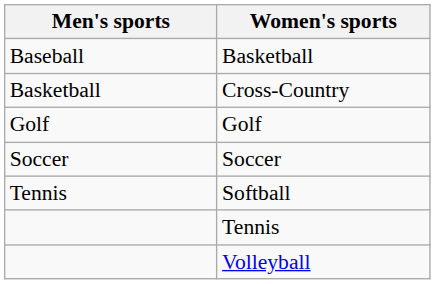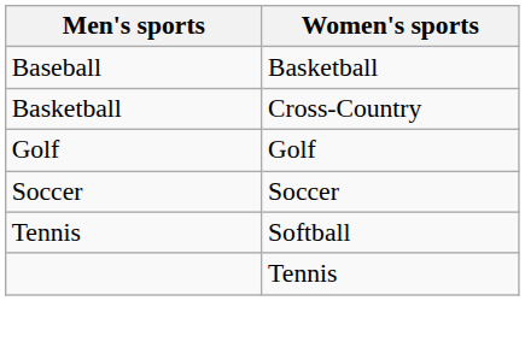- row: Volleyball
